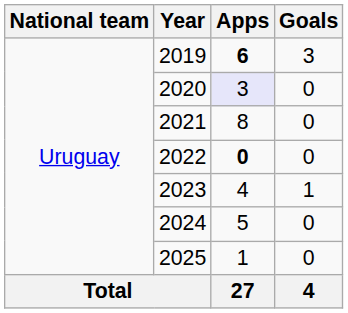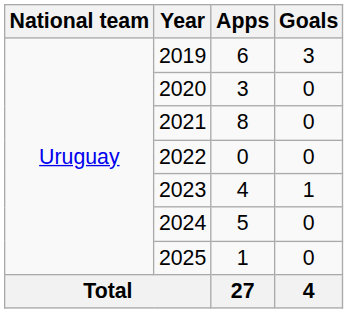2019 | Apps: bold -> normal
2020 | Apps: lavender background -> no background
2022 | Apps: bold -> normal
